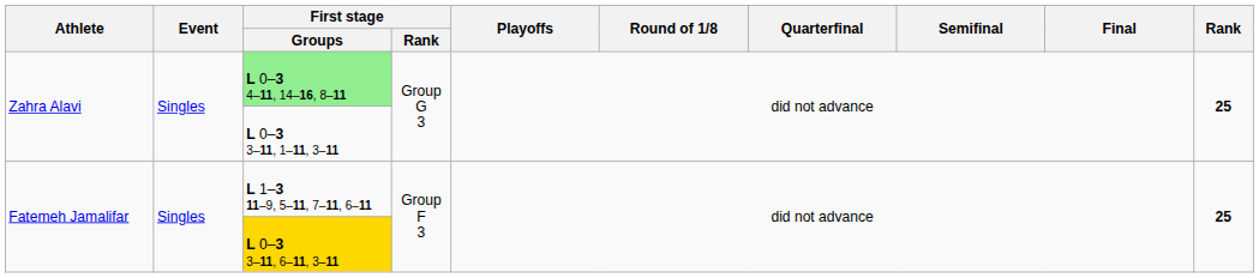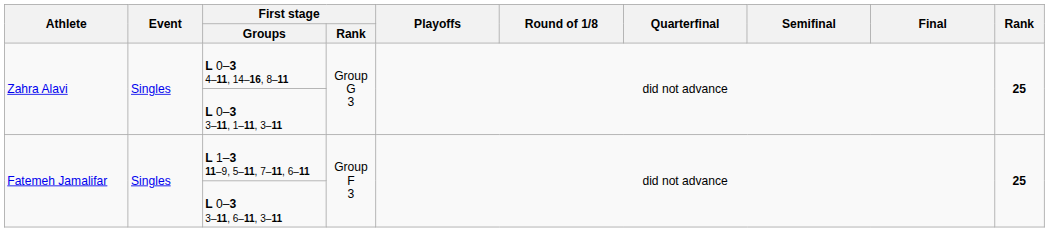L 0–3 4–11, 14–16, 8–11 | First stage / Groups: lightgreen background -> no background
L 0–3 3–11, 6–11, 3–11 | First stage / Groups: gold background -> no background
